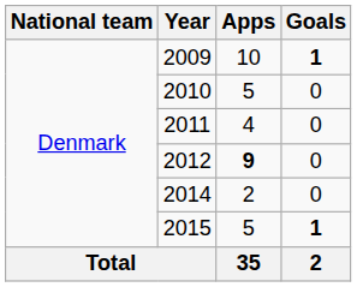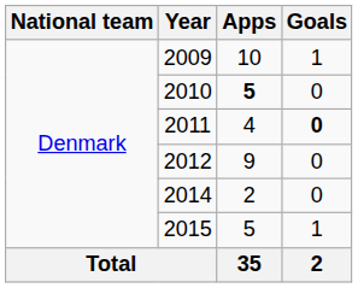2009 | Goals: bold -> normal
2010 | Apps: normal -> bold
2011 | Goals: normal -> bold
2012 | Apps: bold -> normal
2015 | Goals: bold -> normal
